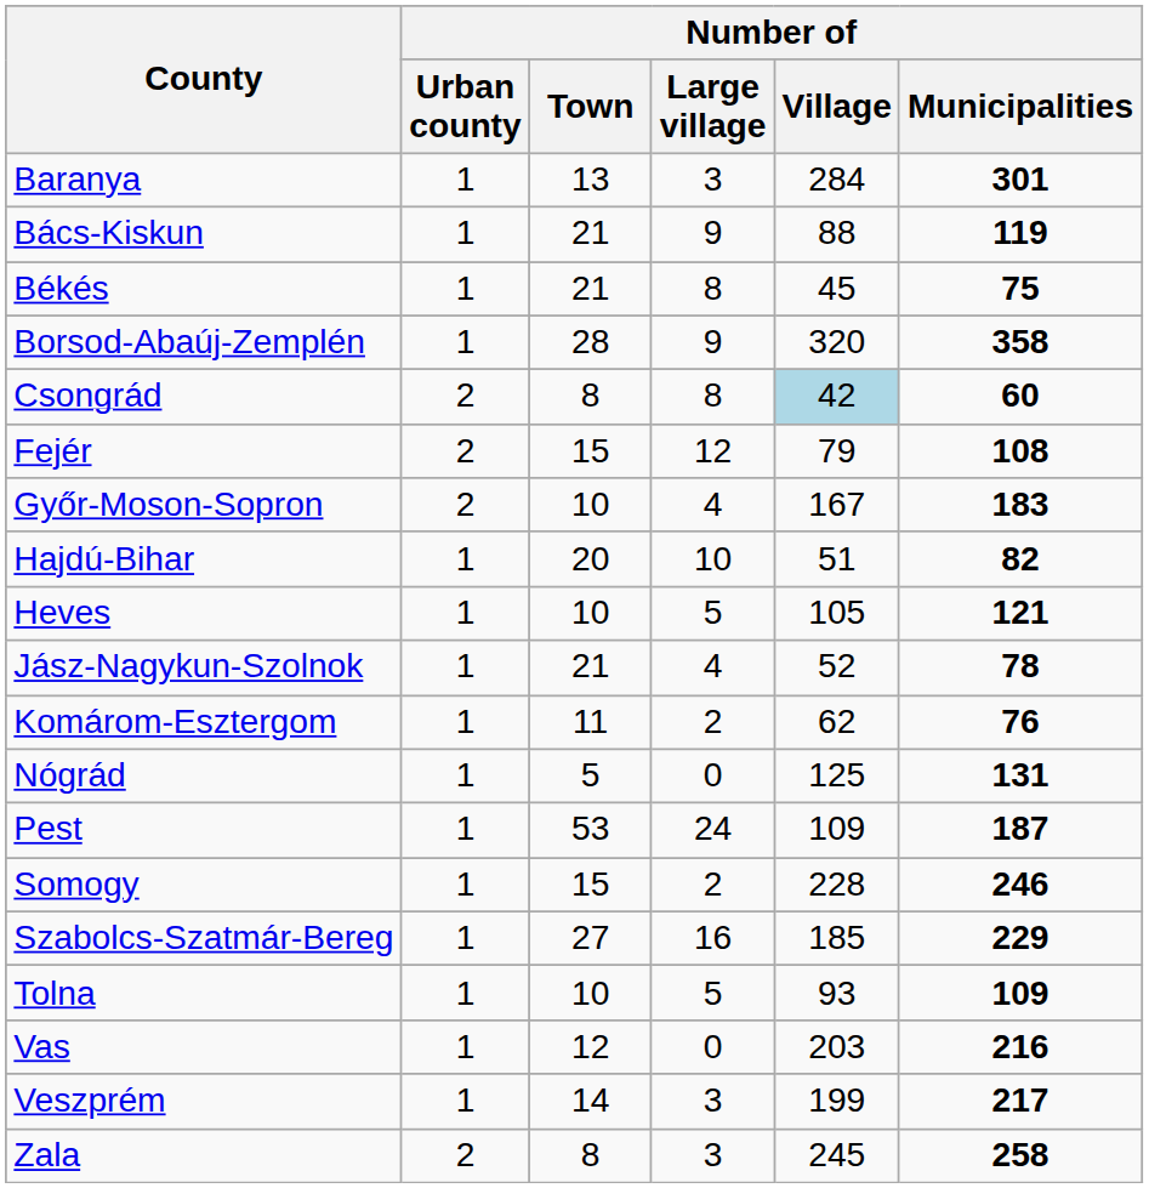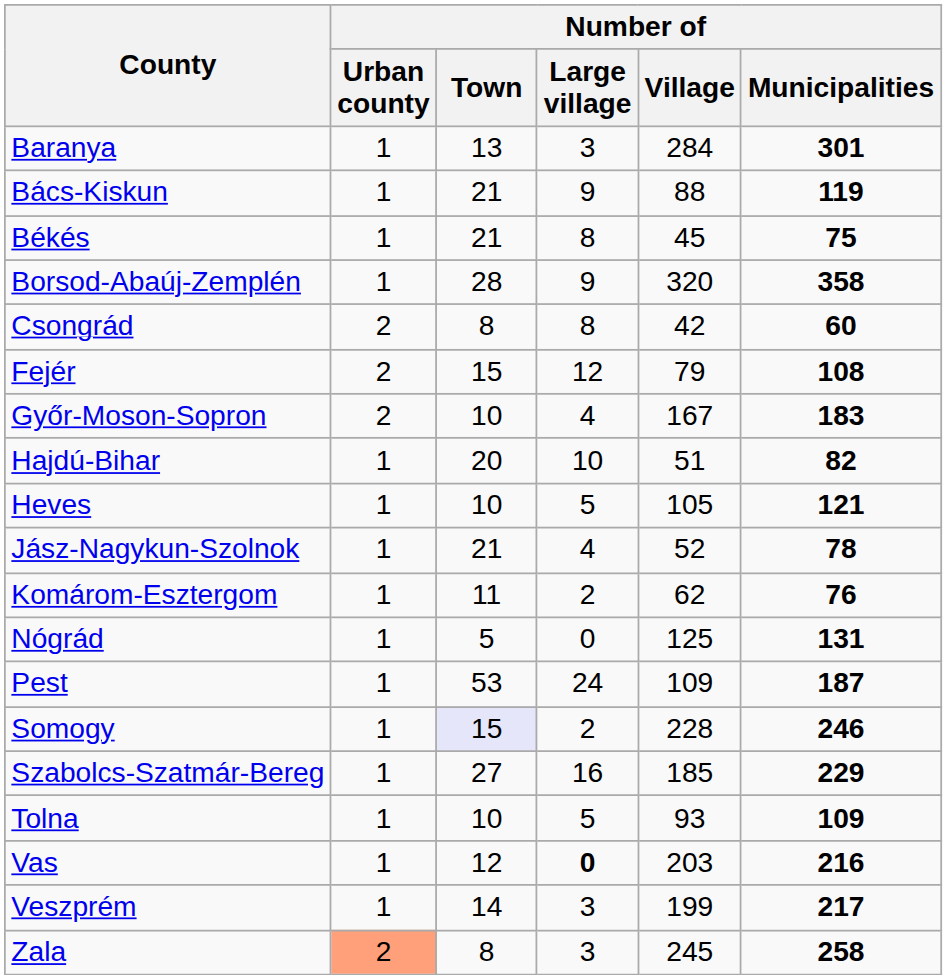Csongrád | Number of / Village: lightblue background -> no background
Somogy | Number of / Town: no background -> lavender background
Vas | Number of / Large village: normal -> bold
Zala | Number of / Urban county: no background -> lightsalmon background
